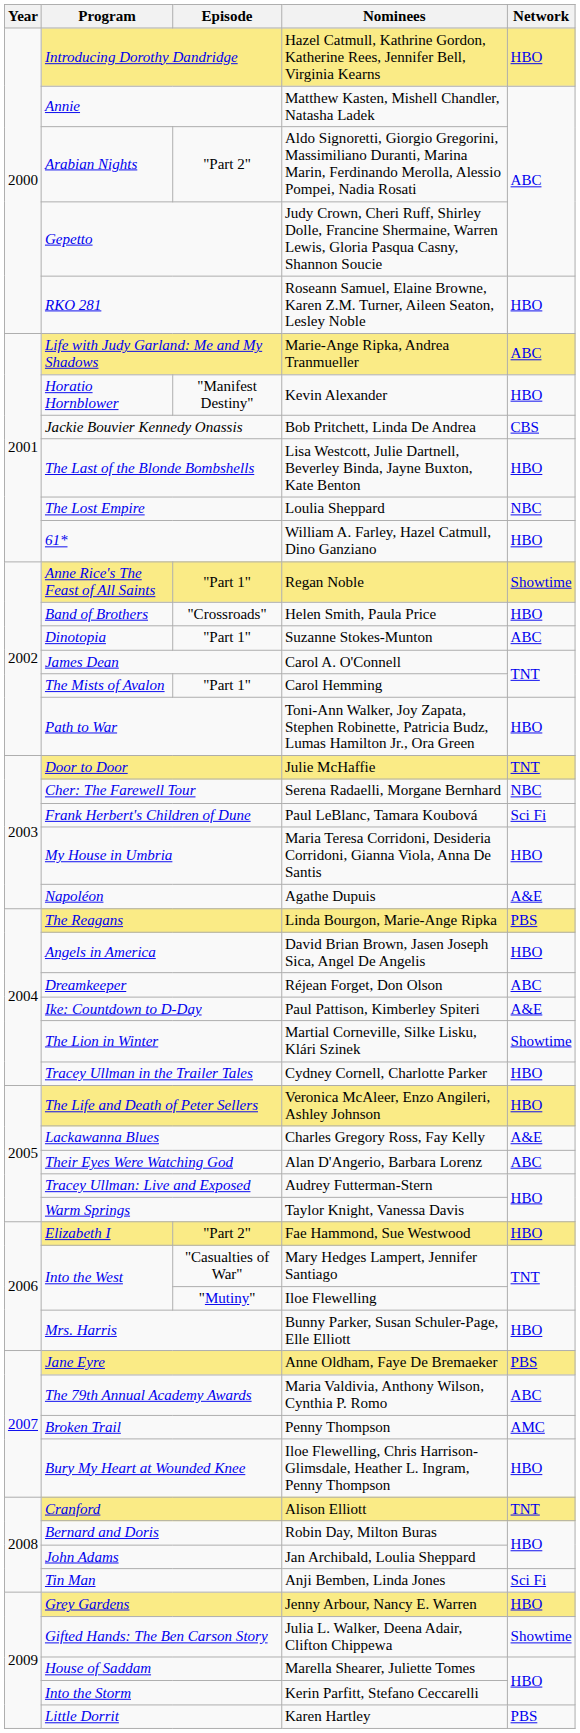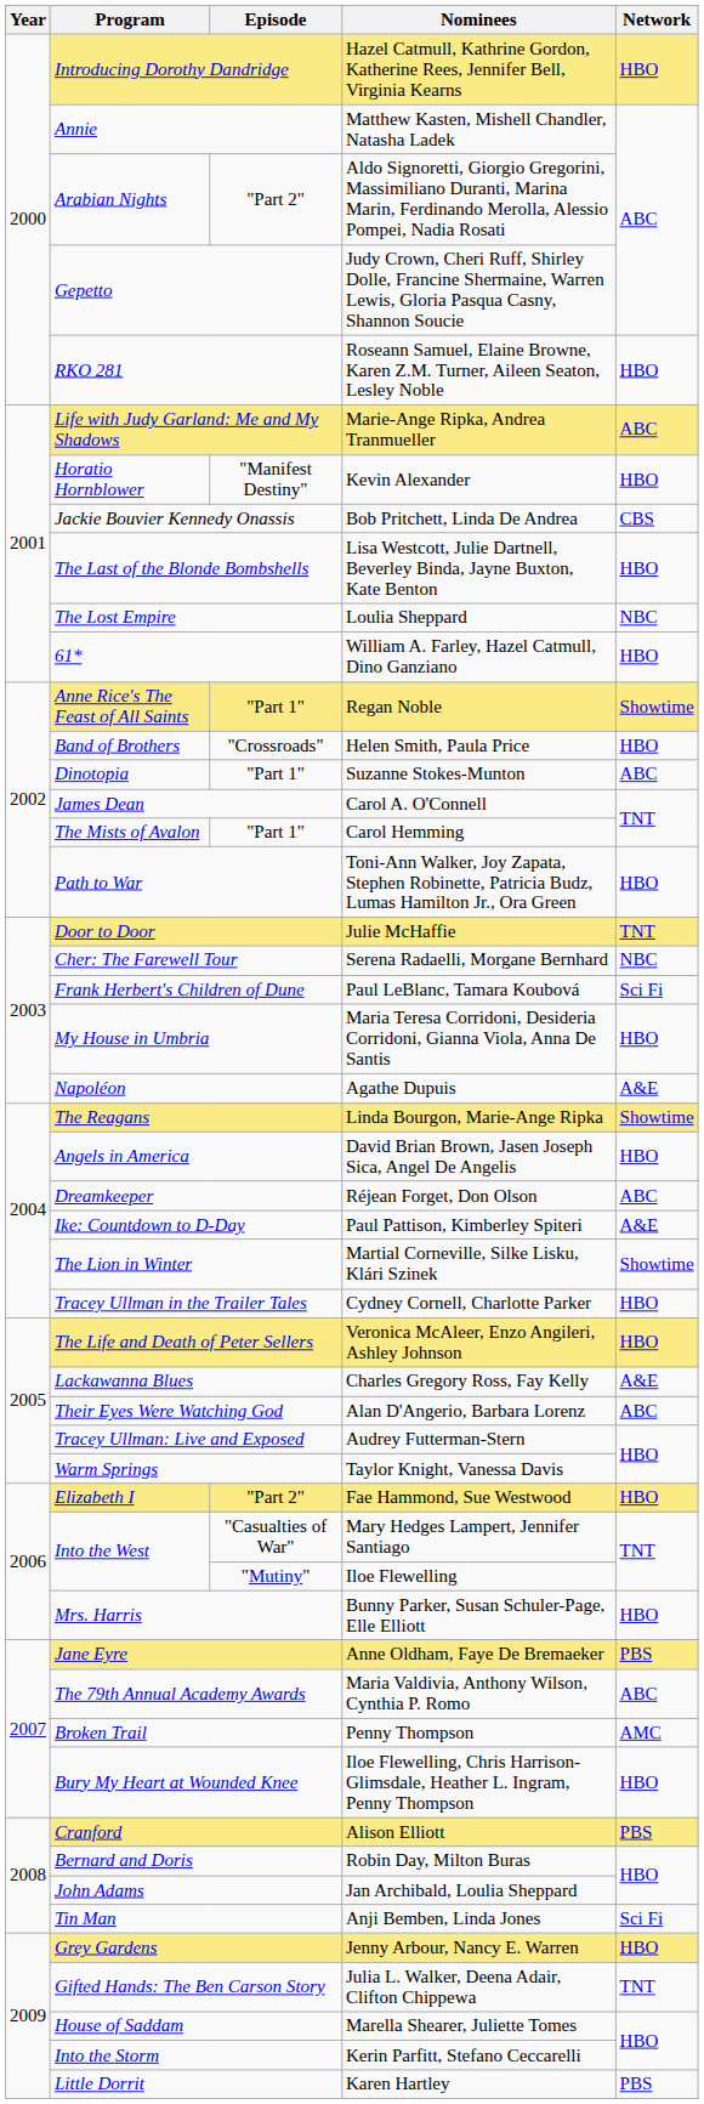Linda Bourgon, Marie-Ange Ripka | Network: PBS -> Showtime
Alison Elliott | Network: TNT -> PBS
Julia L. Walker, Deena Adair, Clifton Chippewa | Network: Showtime -> TNT
